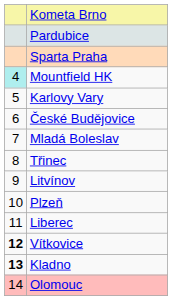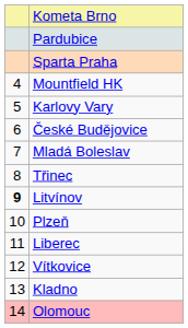Mountfield HK | column 1: paleturquoise background -> no background
Litvínov | column 1: normal -> bold
Vítkovice | column 1: bold -> normal
Kladno | column 1: bold -> normal
